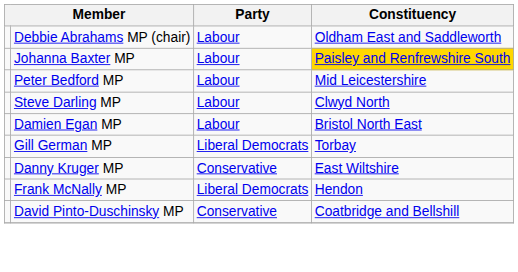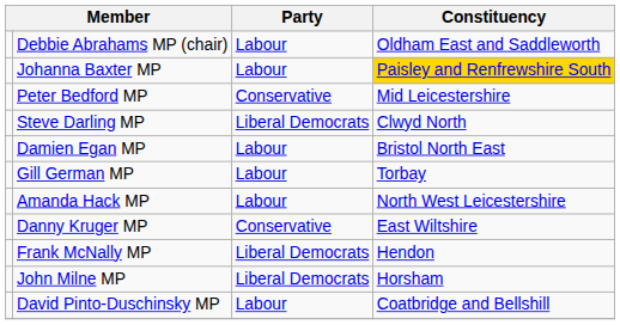Peter Bedford MP | Party: Labour -> Conservative
Steve Darling MP | Party: Labour -> Liberal Democrats
Gill German MP | Party: Liberal Democrats -> Labour
+ row: Amanda Hack MP | Labour | North West Leicestershire
+ row: John Milne MP | Liberal Democrats | Horsham
David Pinto-Duschinsky MP | Party: Conservative -> Labour
